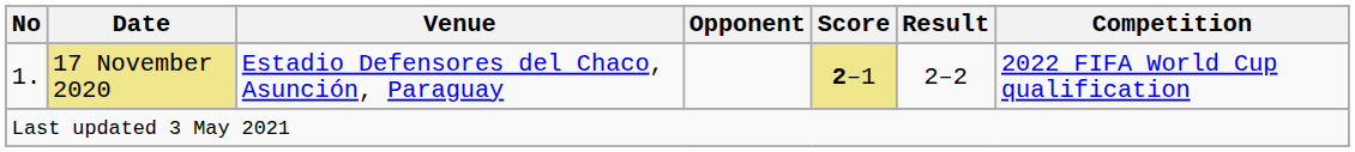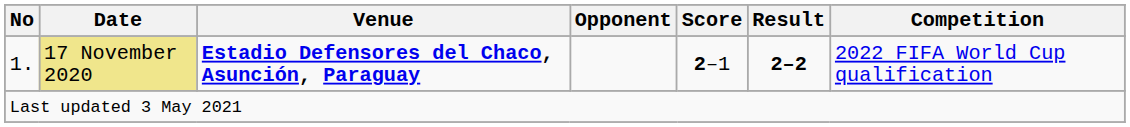1. | Venue: normal -> bold
1. | Score: khaki background -> no background
1. | Result: normal -> bold
